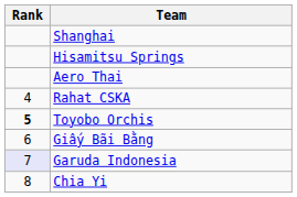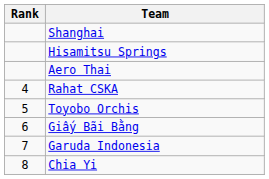Toyobo Orchis | Rank: bold -> normal
Garuda Indonesia | Rank: lavender background -> no background
